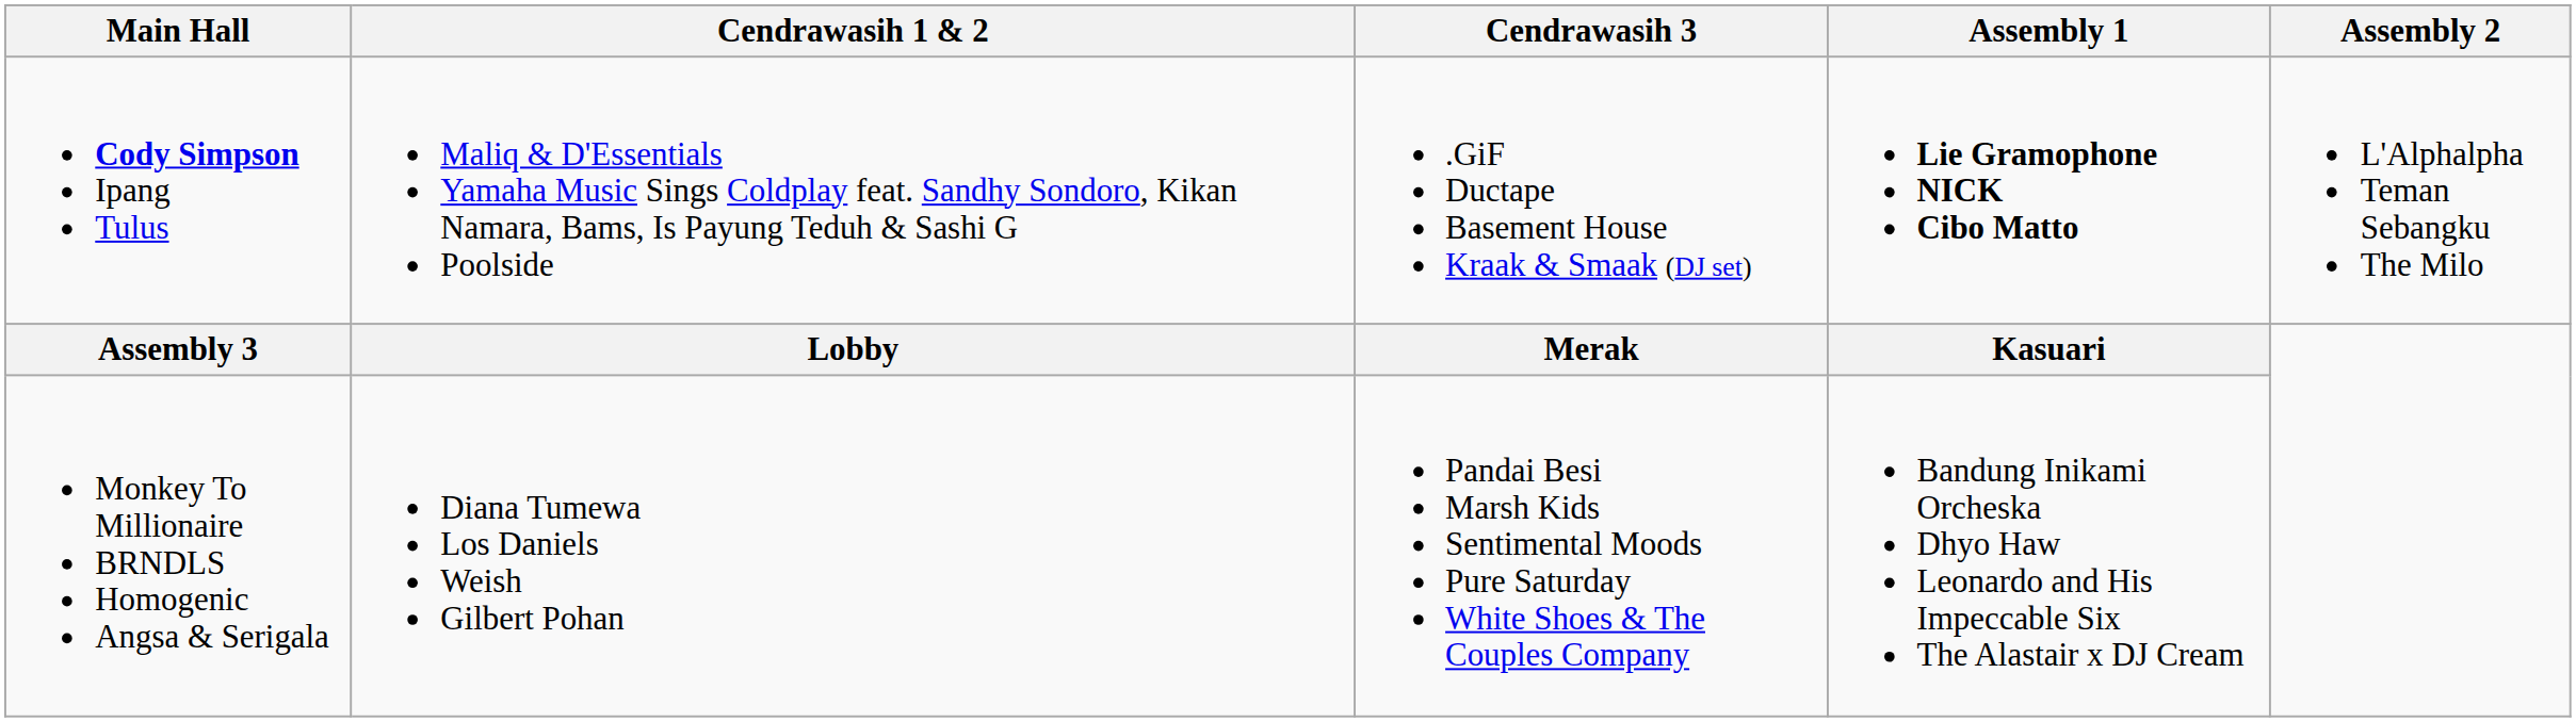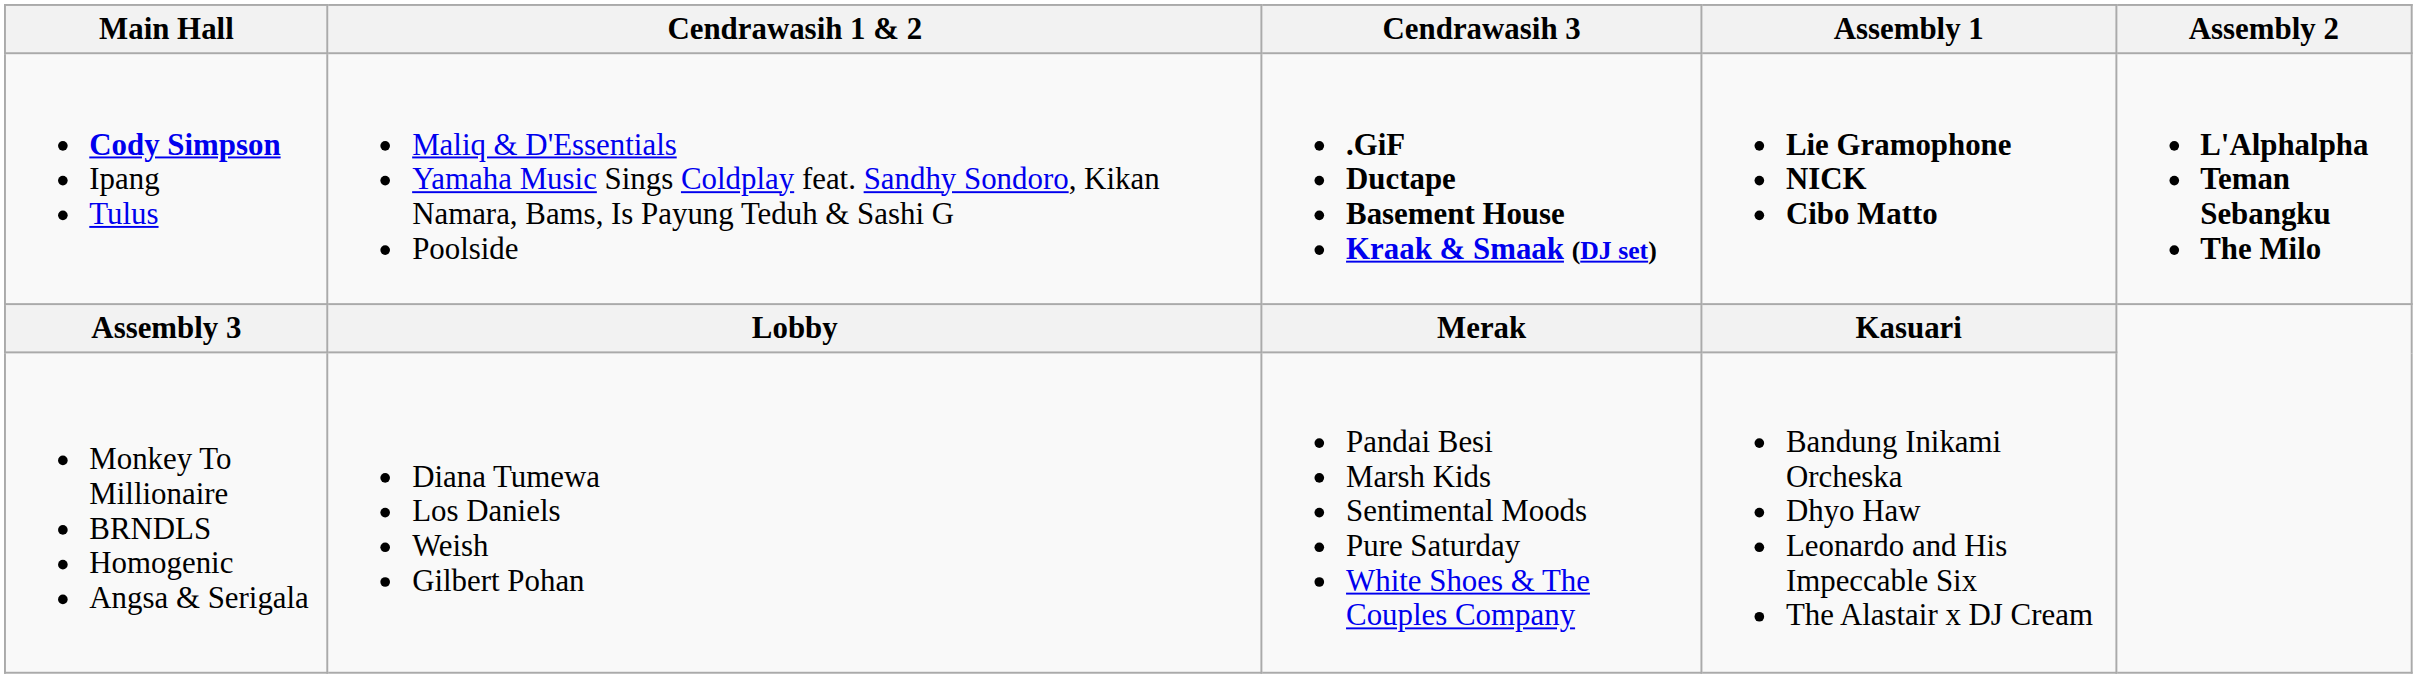Cody Simpson Ipang Tulus | Cendrawasih 3: normal -> bold
Cody Simpson Ipang Tulus | Assembly 2: normal -> bold
